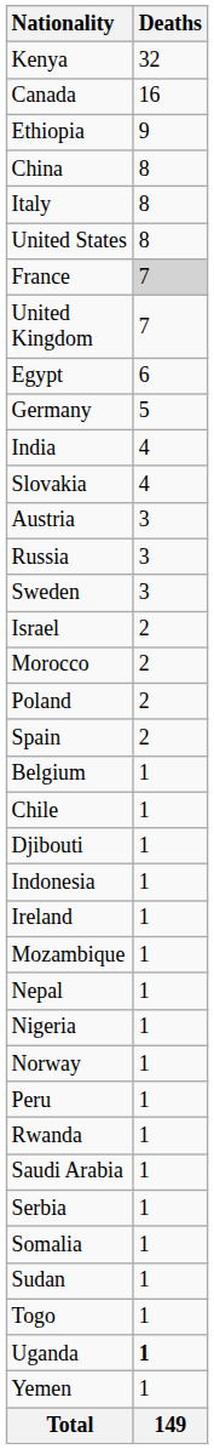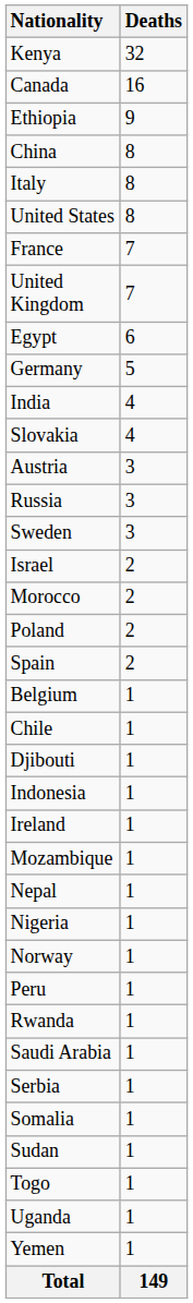France | Deaths: lightgrey background -> no background
Uganda | Deaths: bold -> normal
